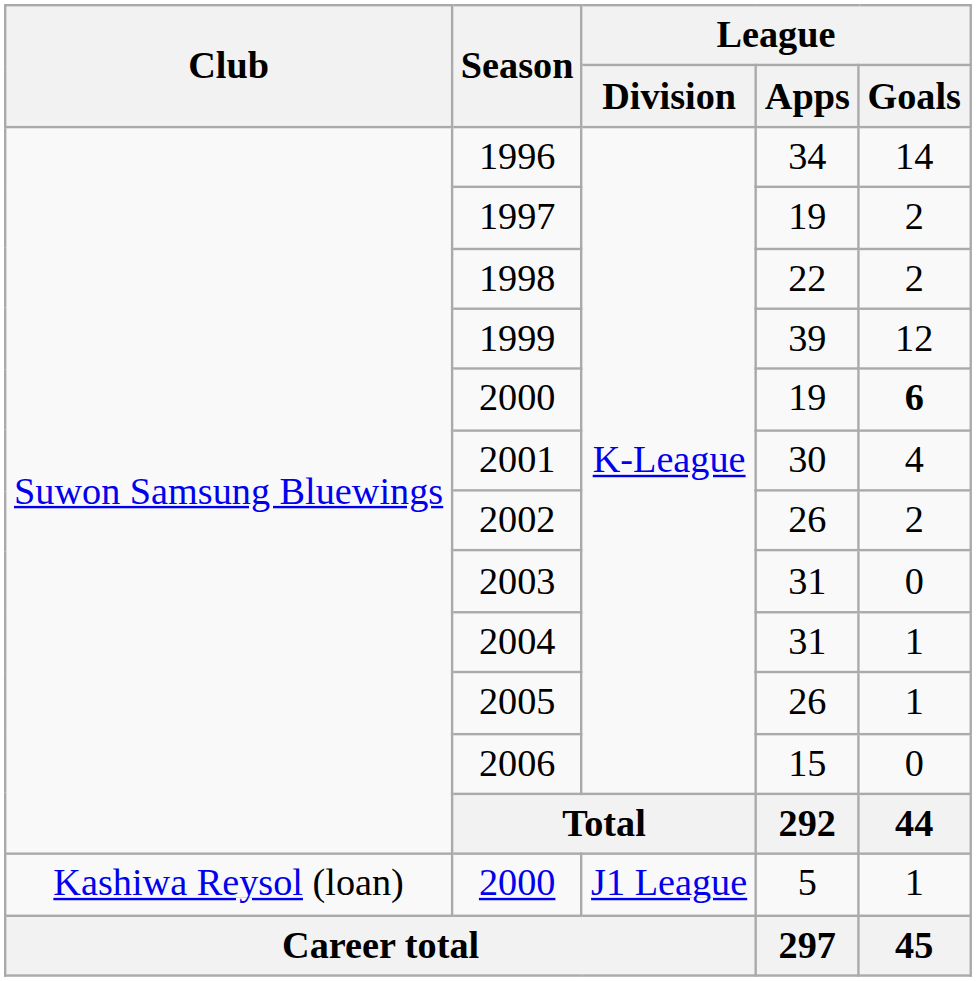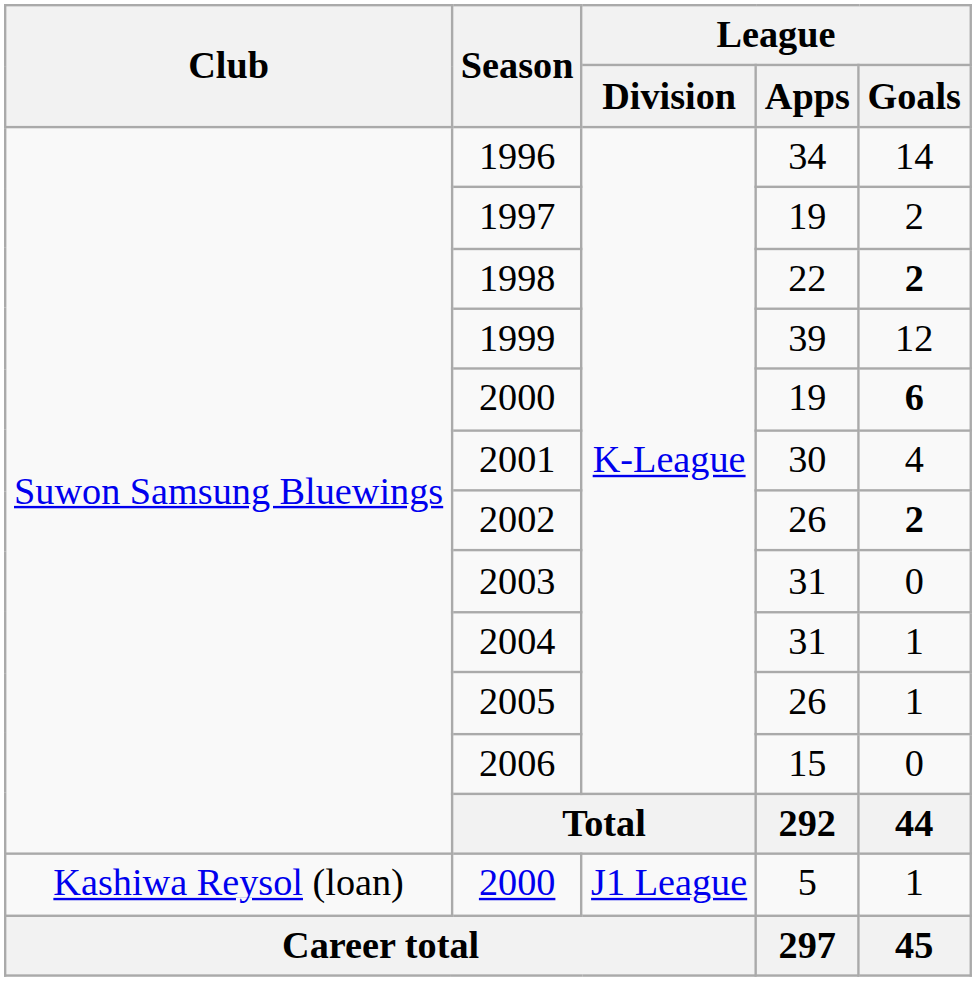1998 | League / Goals: normal -> bold
2002 | League / Goals: normal -> bold
